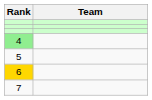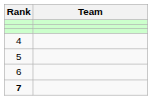row 5 | Rank: lightgreen background -> no background
row 7 | Rank: gold background -> no background
row 8 | Rank: normal -> bold
